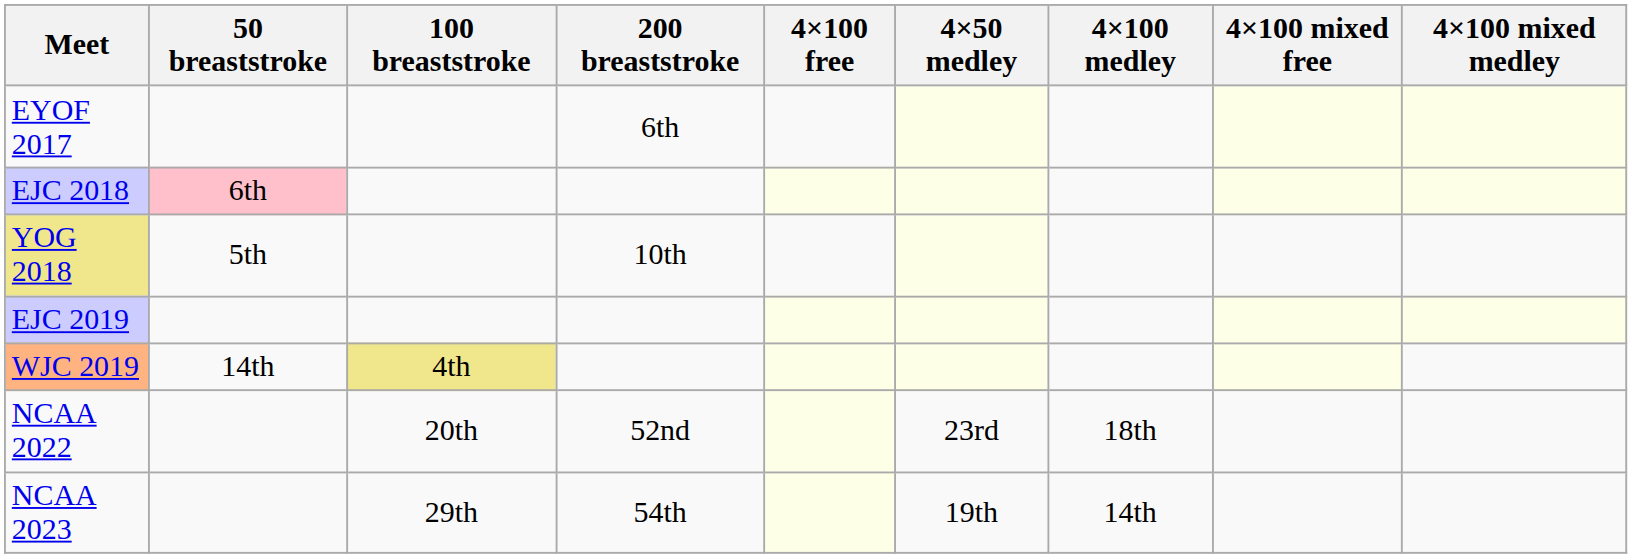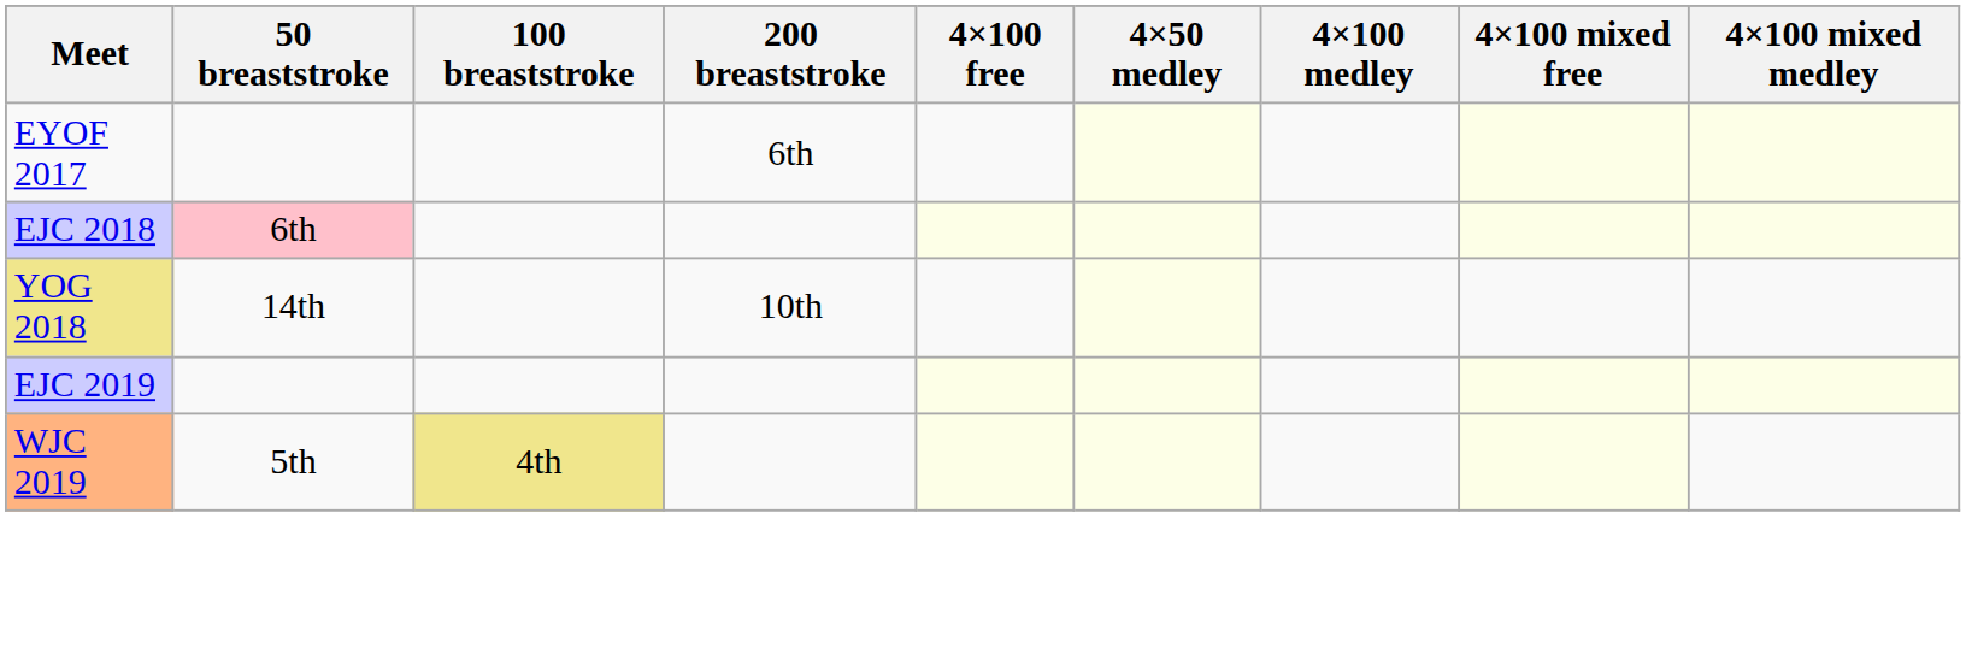YOG 2018 | 50 breaststroke: 5th -> 14th
WJC 2019 | 50 breaststroke: 14th -> 5th
- row: NCAA 2022 | 20th | 52nd | 23rd | 18th
- row: NCAA 2023 | 29th | 54th | 19th | 14th
